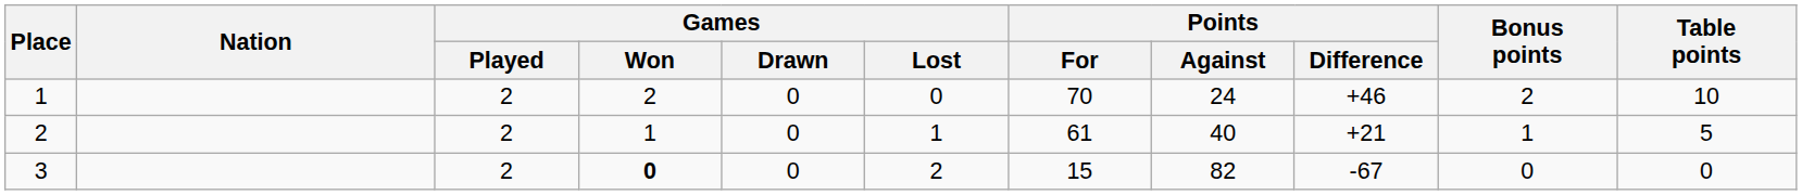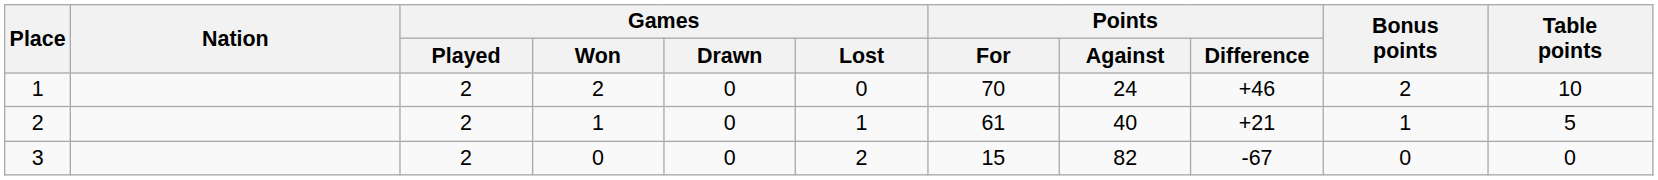3 | Games / Won: bold -> normal
